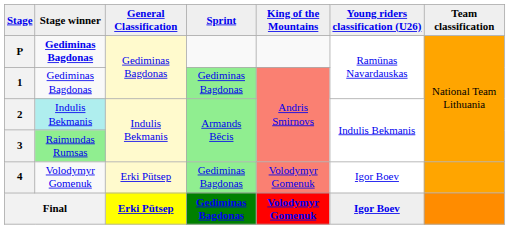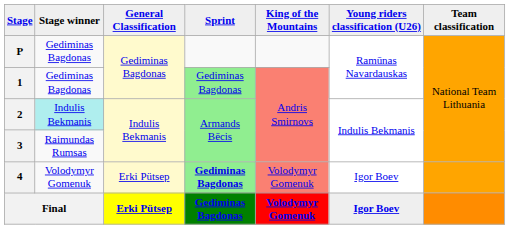P | column 2: bold -> normal
3 | column 2: lightgreen background -> no background
4 | column 4: normal -> bold
